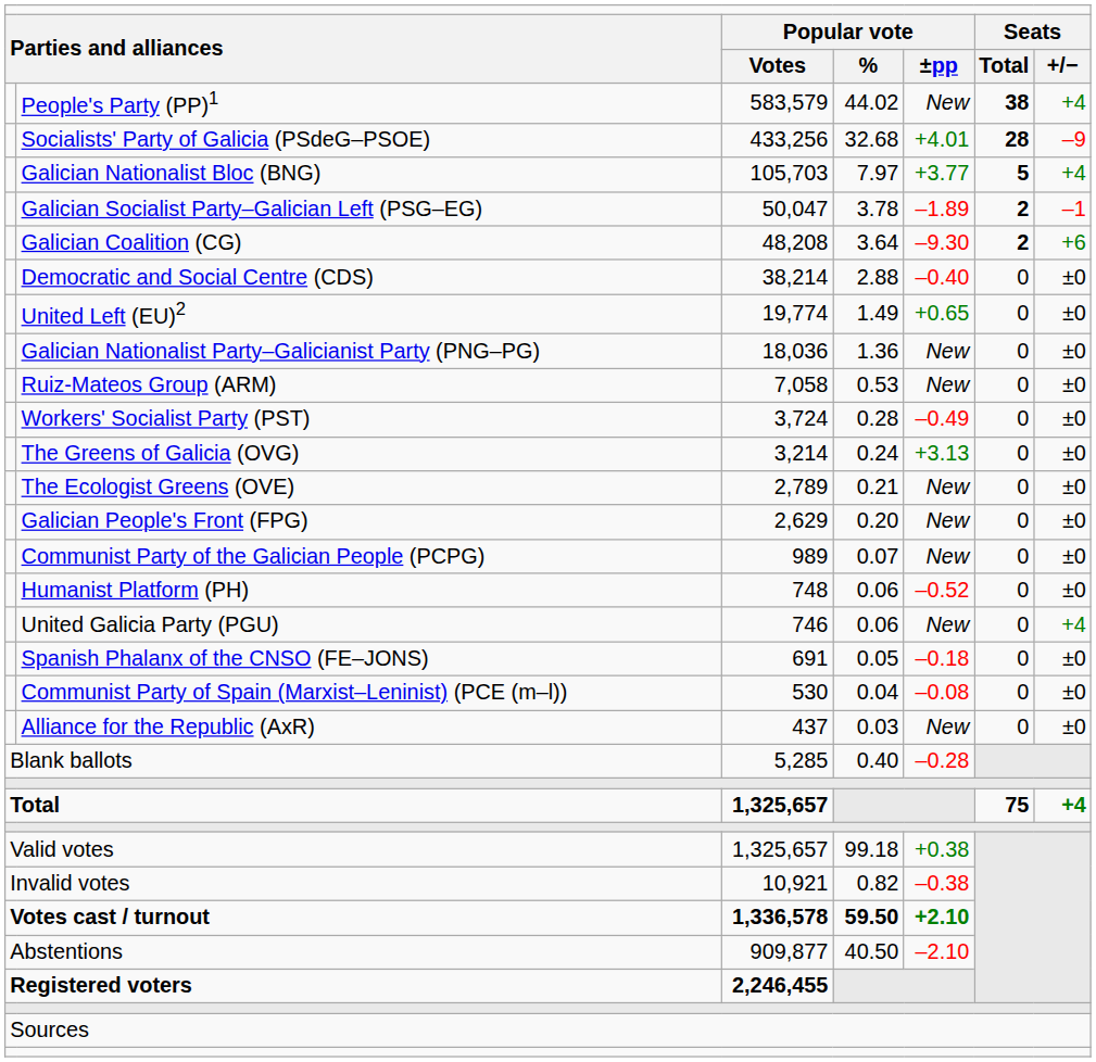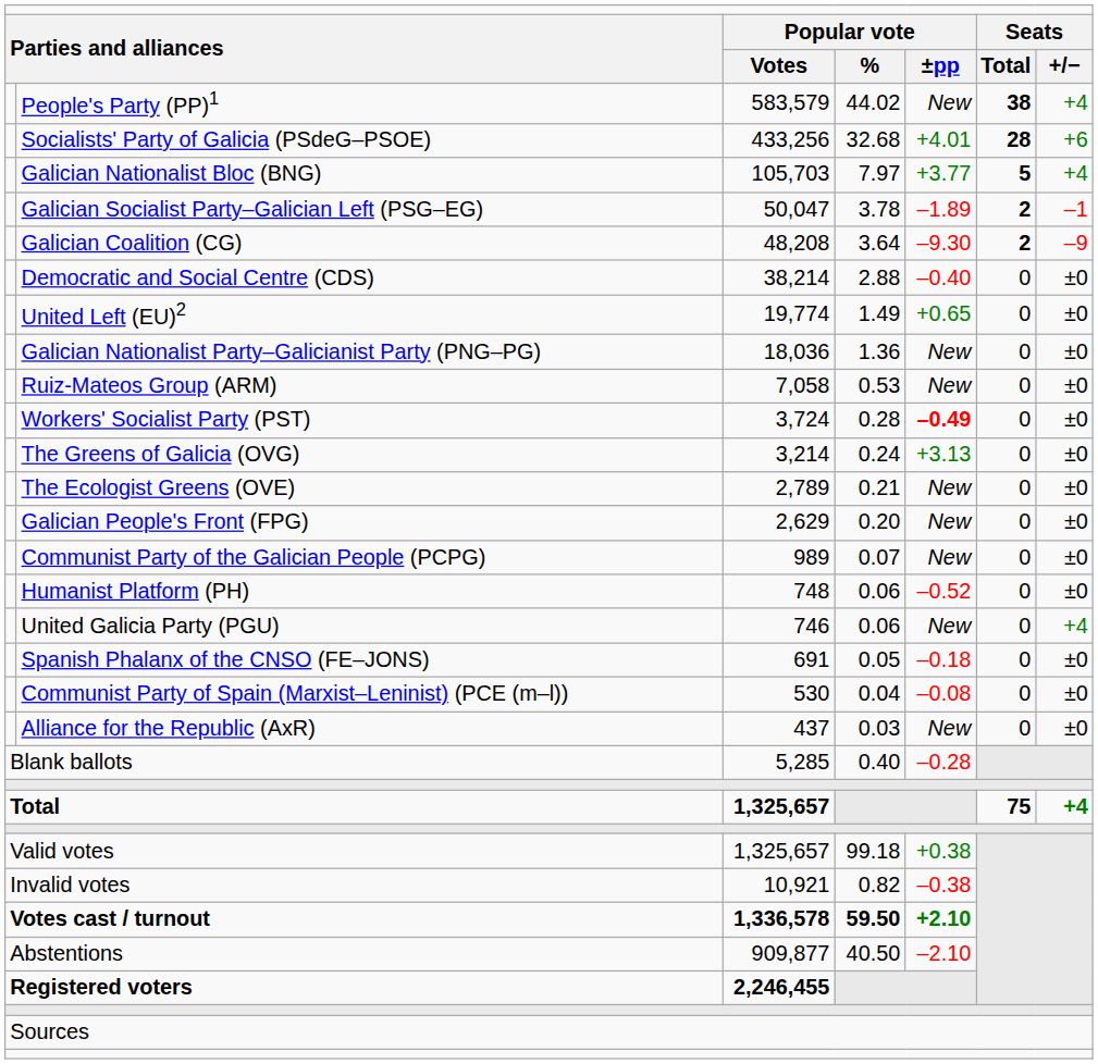Socialists' Party of Galicia (PSdeG–PSOE) | column 7: –9 -> +6
Galician Coalition (CG) | column 7: +6 -> –9
Workers' Socialist Party (PST) | column 5: normal -> bold
